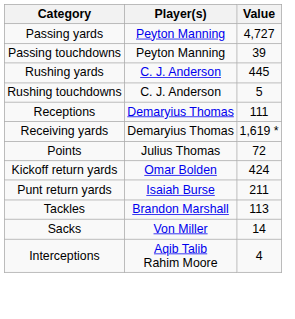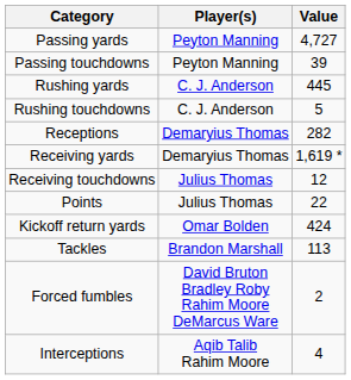Receptions | Value: 111 -> 282
+ row: Receiving touchdowns | Julius Thomas | 12
Points | Value: 72 -> 22
- row: Punt return yards | Isaiah Burse | 211
- row: Sacks | Von Miller | 14
+ row: Forced fumbles | David Bruton Bradley Roby Rahim Moore DeMarcus Ware | 2
